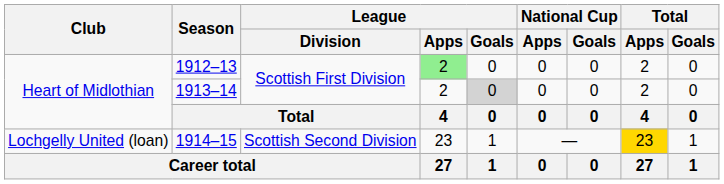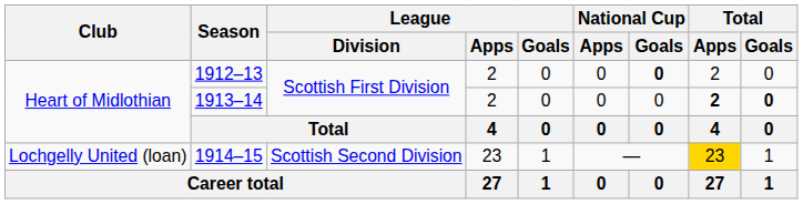1912–13 | League / Apps: lightgreen background -> no background
1912–13 | National Cup / Goals: normal -> bold
1913–14 | League / Goals: lightgrey background -> no background
1913–14 | Total / Apps: normal -> bold
1913–14 | Total / Goals: normal -> bold
